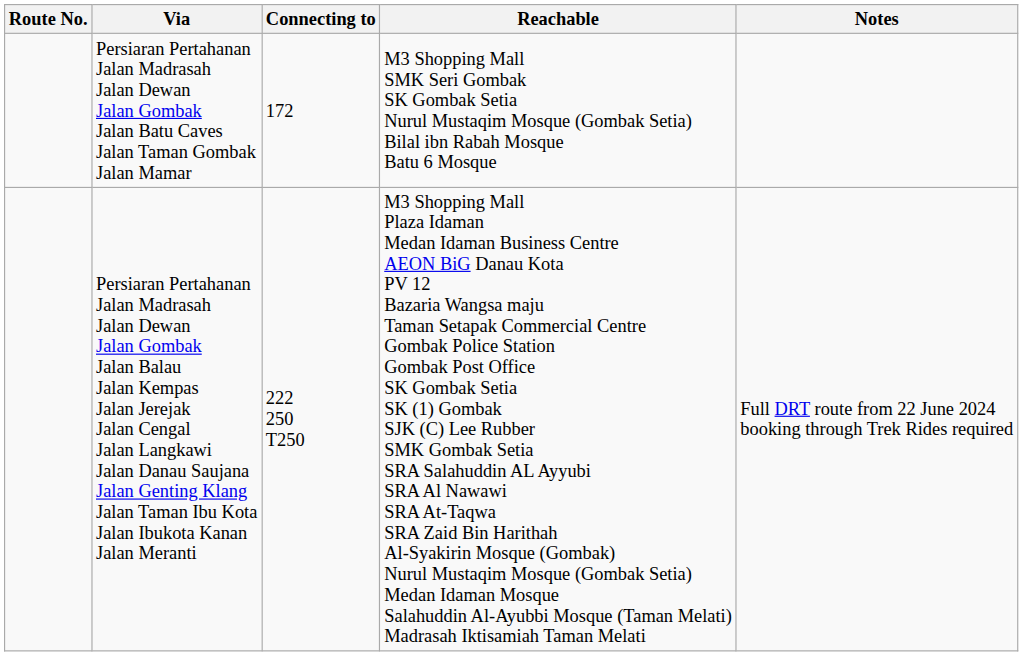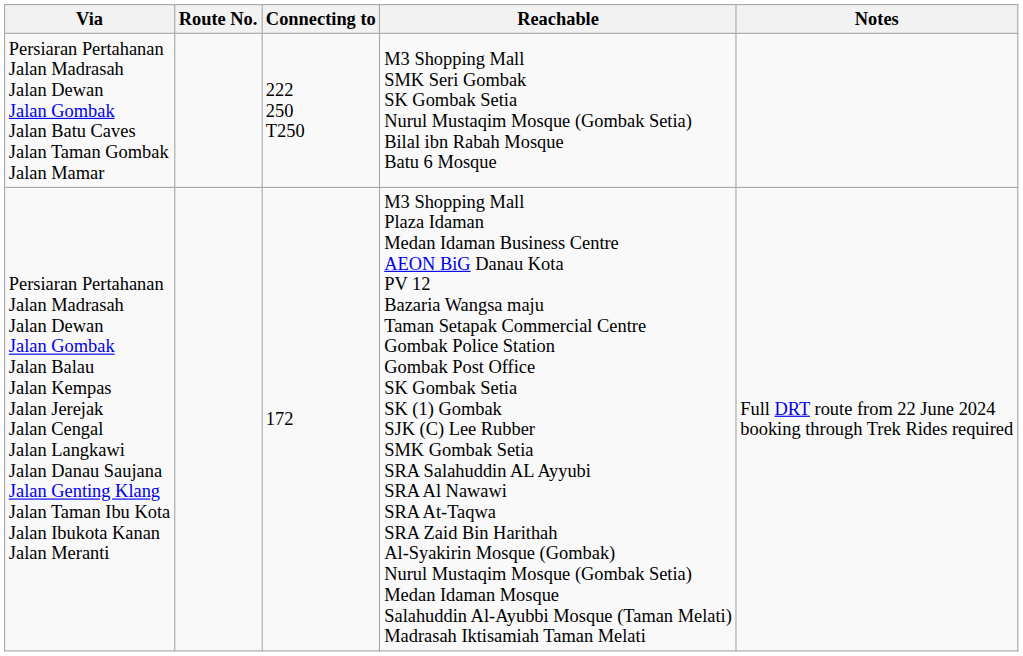columns swapped: Route No. <-> Via
row 2 | Connecting to: 172 -> 222 250 T250
row 3 | Connecting to: 222 250 T250 -> 172
